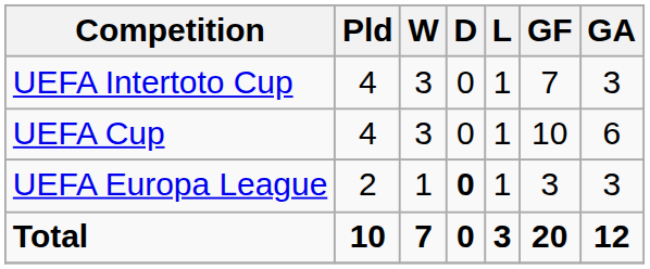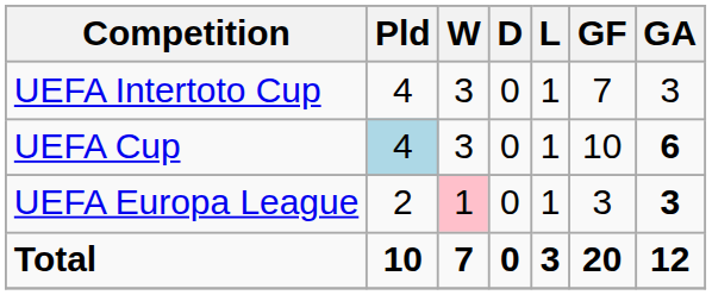UEFA Cup | Pld: no background -> lightblue background
UEFA Cup | GA: normal -> bold
UEFA Europa League | W: no background -> pink background
UEFA Europa League | D: bold -> normal
UEFA Europa League | GA: normal -> bold
